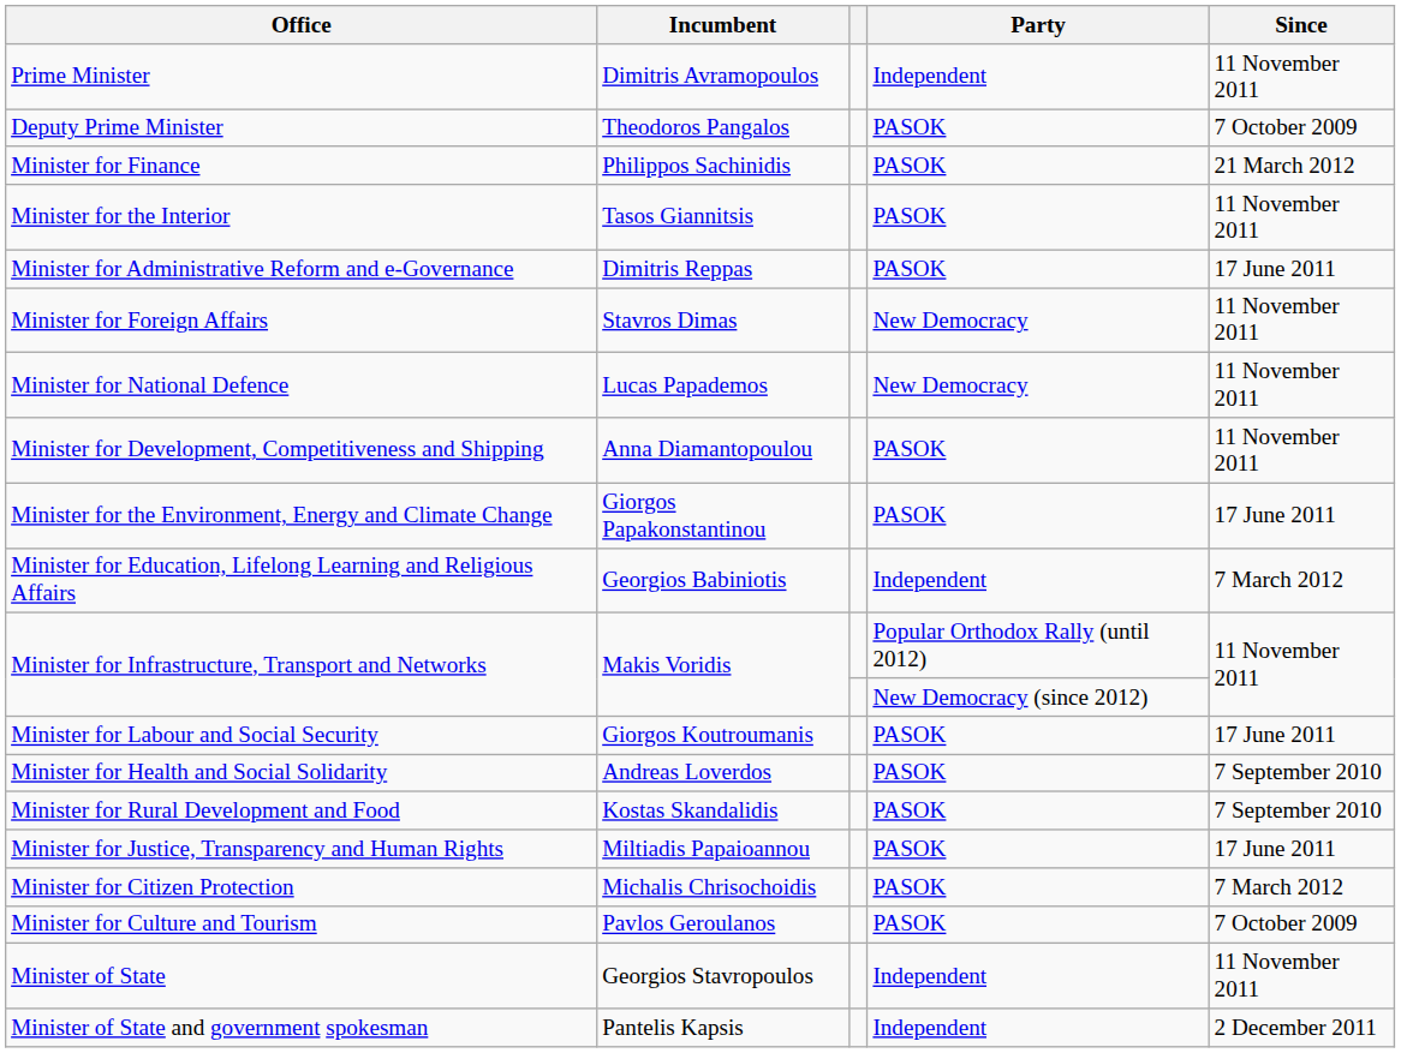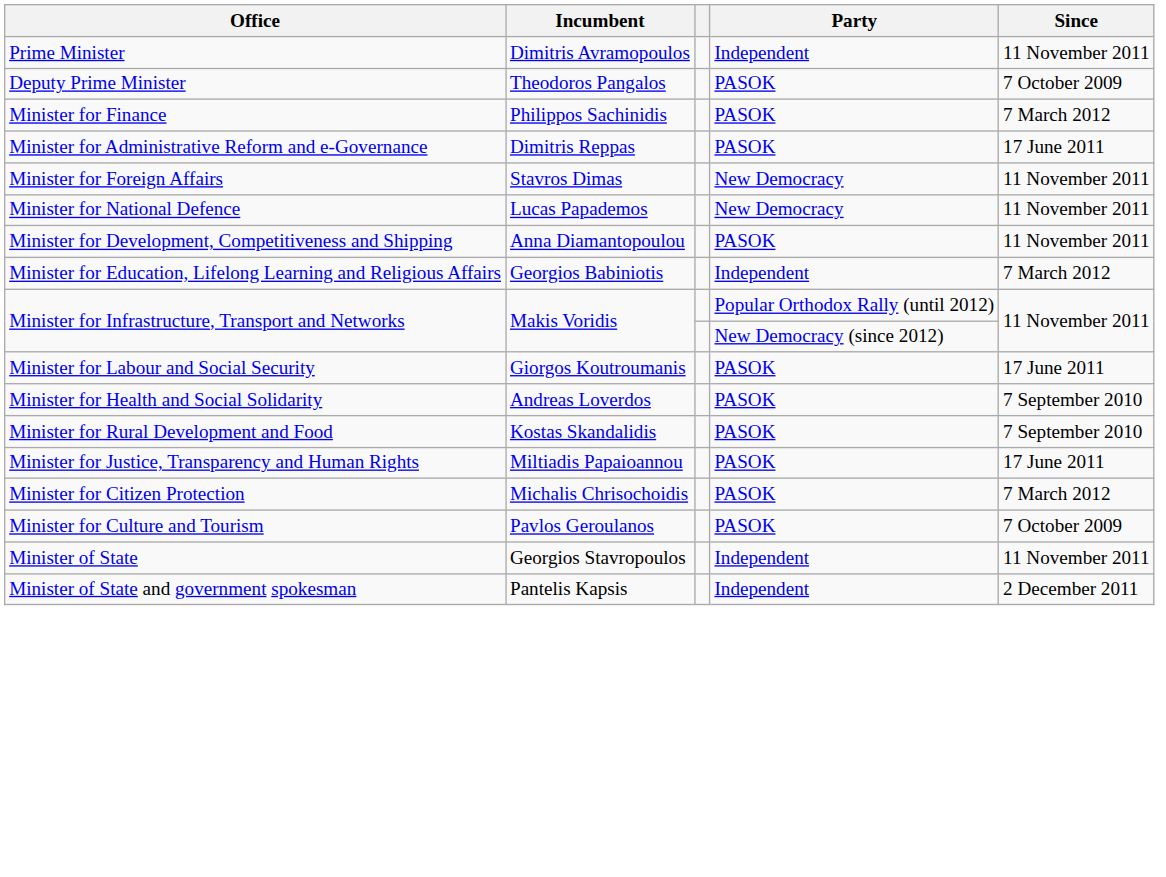Minister for Finance | Since: 21 March 2012 -> 7 March 2012
- row: Minister for the Interior | Tasos Giannitsis | PASOK | 11 November 2011
- row: Minister for the Environment, Energy and Climate Change | Giorgos Papakonstantinou | PASOK | 17 June 2011
